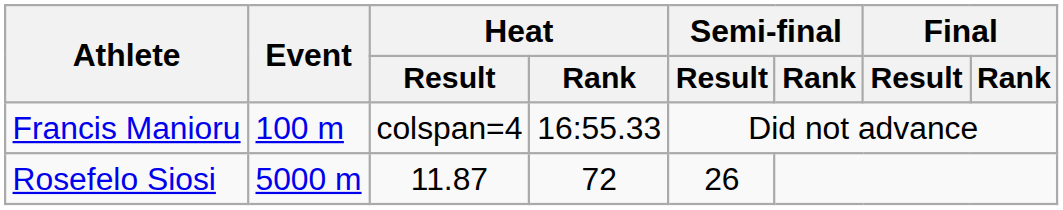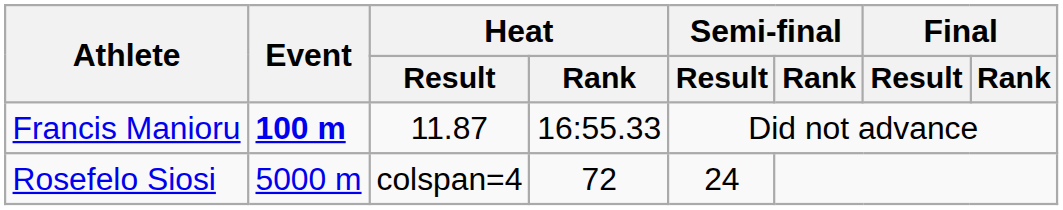Francis Manioru | Event: normal -> bold
Francis Manioru | Heat / Result: colspan=4 -> 11.87
Rosefelo Siosi | Heat / Result: 11.87 -> colspan=4
Rosefelo Siosi | Semi-final / Result: 26 -> 24
